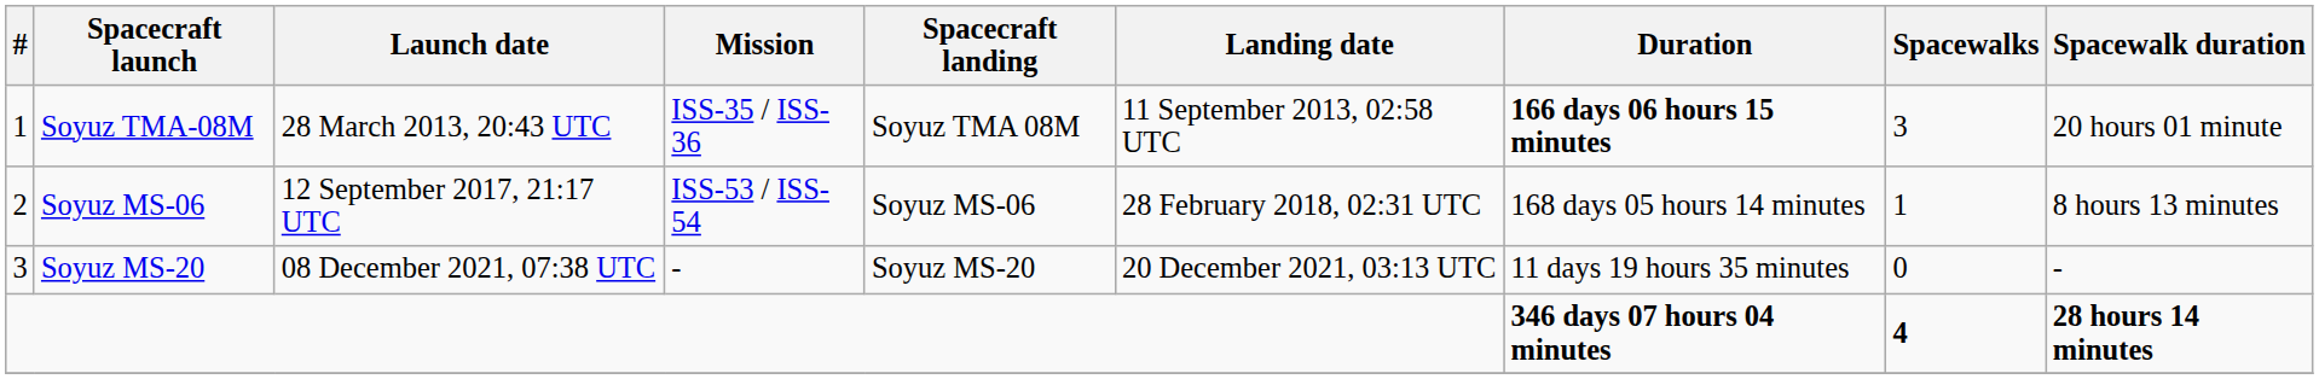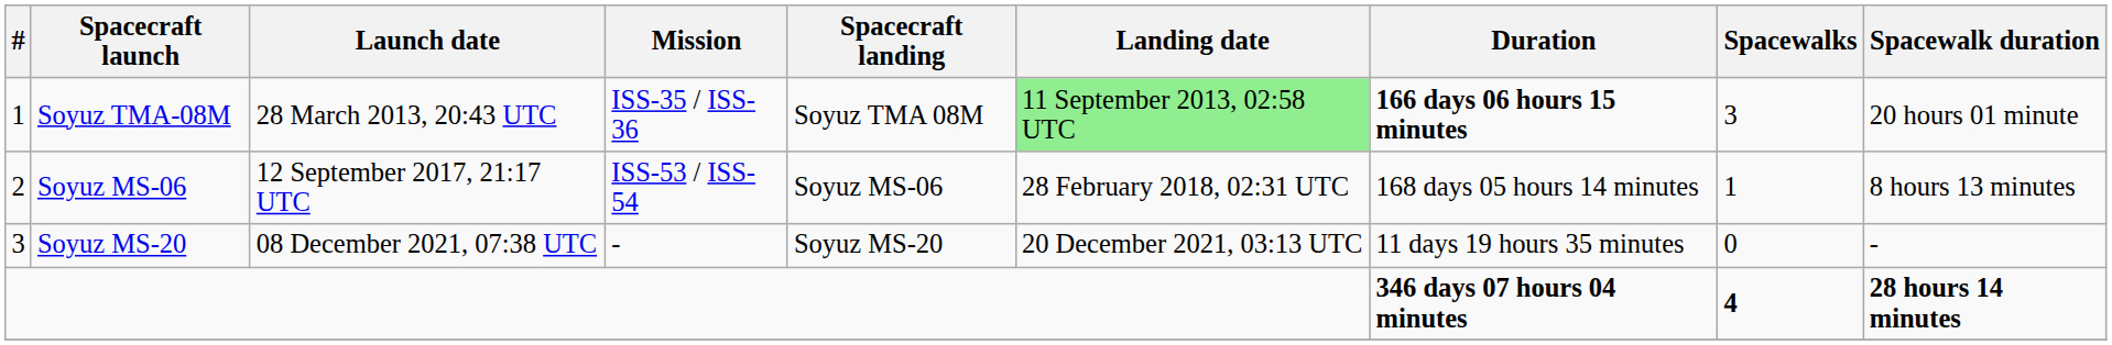Soyuz TMA-08M | Landing date: no background -> lightgreen background
